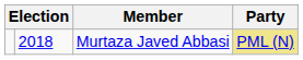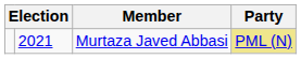Murtaza Javed Abbasi | column 2: 2018 -> 2021
